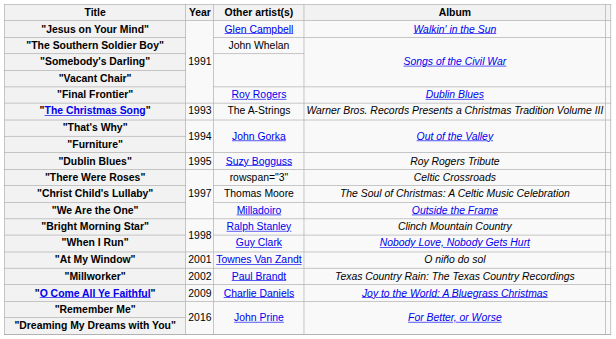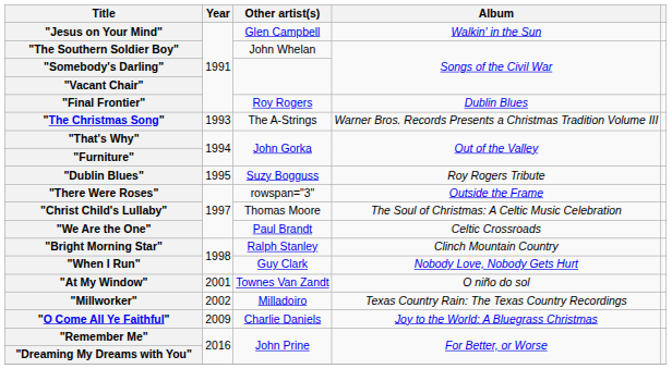"There Were Roses" | Album: Celtic Crossroads -> Outside the Frame
"We Are the One" | Other artist(s): Milladoiro -> Paul Brandt
"We Are the One" | Album: Outside the Frame -> Celtic Crossroads
"Millworker" | Other artist(s): Paul Brandt -> Milladoiro
